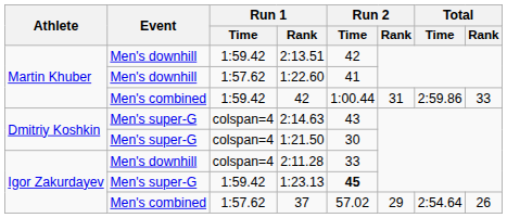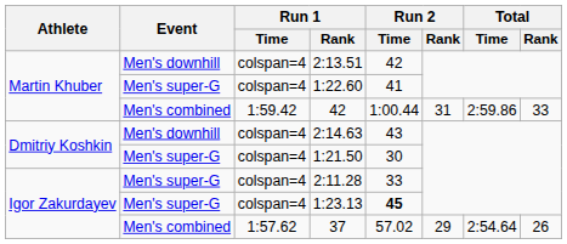2:13.51 | Run 1 / Time: 1:59.42 -> colspan=4
1:22.60 | Event: Men's downhill -> Men's super-G
1:22.60 | Run 1 / Time: 1:57.62 -> colspan=4
2:14.63 | Event: Men's super-G -> Men's downhill
2:11.28 | Event: Men's downhill -> Men's super-G
1:23.13 | Run 1 / Time: 1:59.42 -> colspan=4
